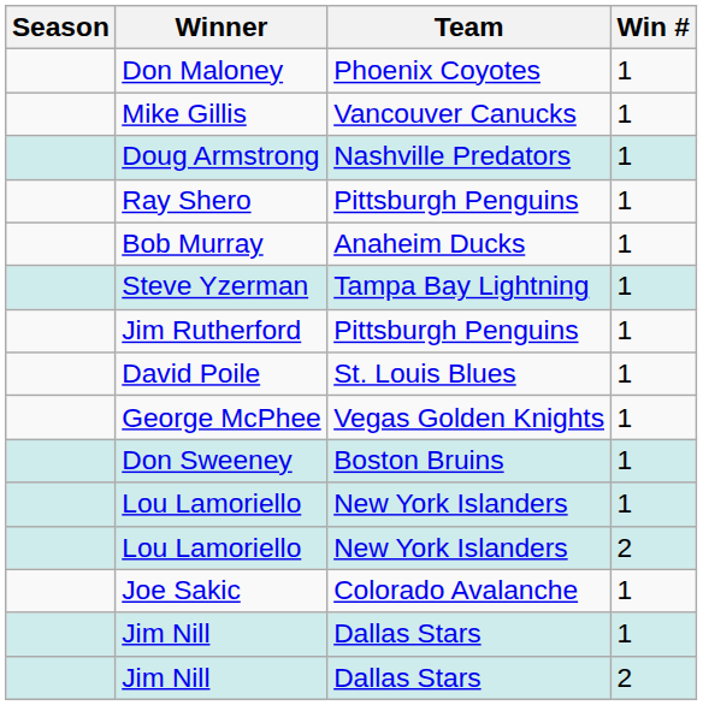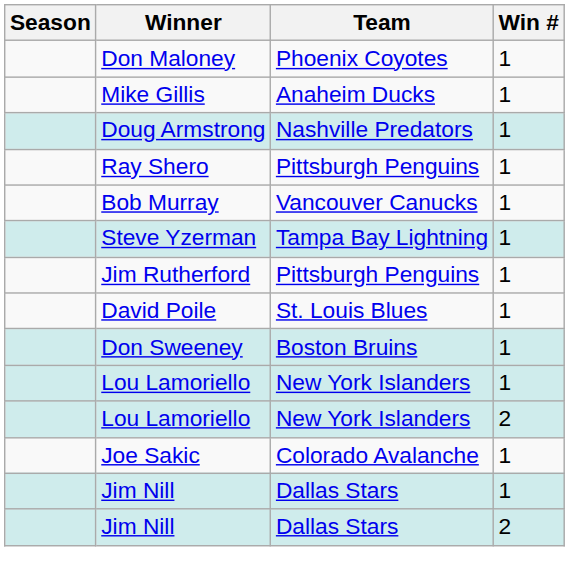Mike Gillis | Team: Vancouver Canucks -> Anaheim Ducks
Bob Murray | Team: Anaheim Ducks -> Vancouver Canucks
- row: George McPhee | Vegas Golden Knights | 1
